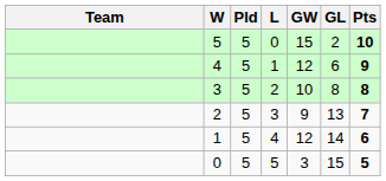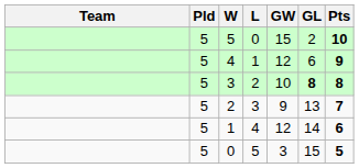columns swapped: Pld <-> W
row 4 | GL: normal -> bold
